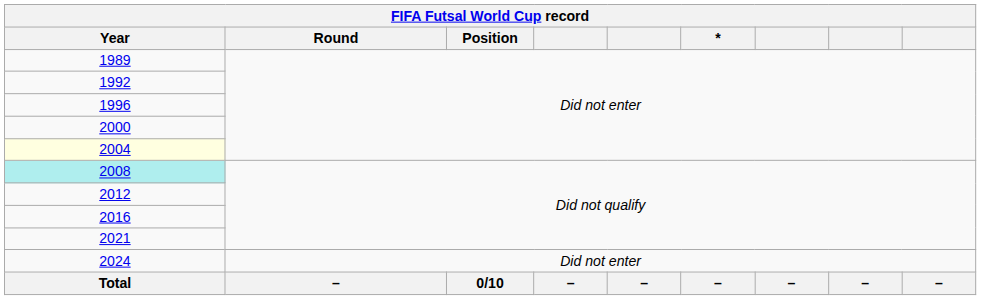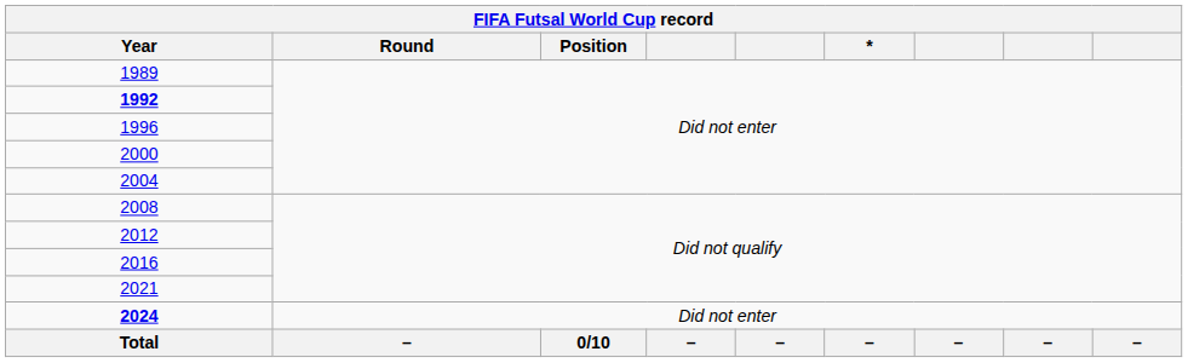1992 | Year: normal -> bold
2004 | Year: lightyellow background -> no background
2008 | Year: paleturquoise background -> no background
2024 | Year: normal -> bold
